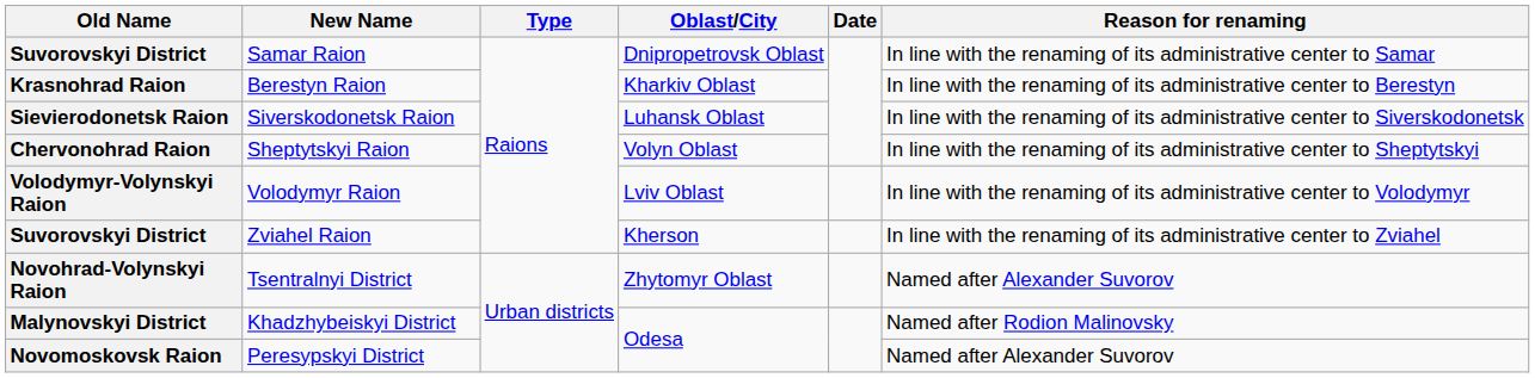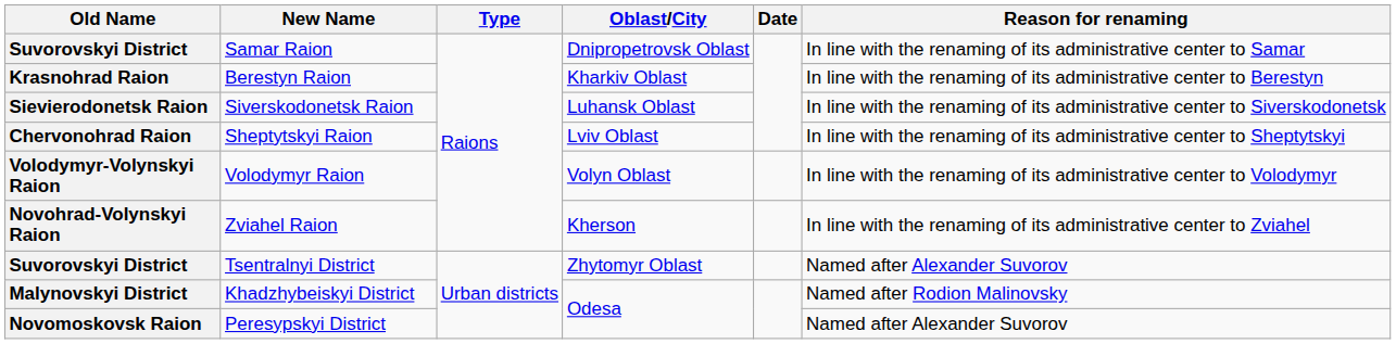Sheptytskyi Raion | Oblast/City: Volyn Oblast -> Lviv Oblast
Volodymyr Raion | Oblast/City: Lviv Oblast -> Volyn Oblast
Zviahel Raion | Old Name: Suvorovskyi District -> Novohrad-Volynskyi Raion
Tsentralnyi District | Old Name: Novohrad-Volynskyi Raion -> Suvorovskyi District
